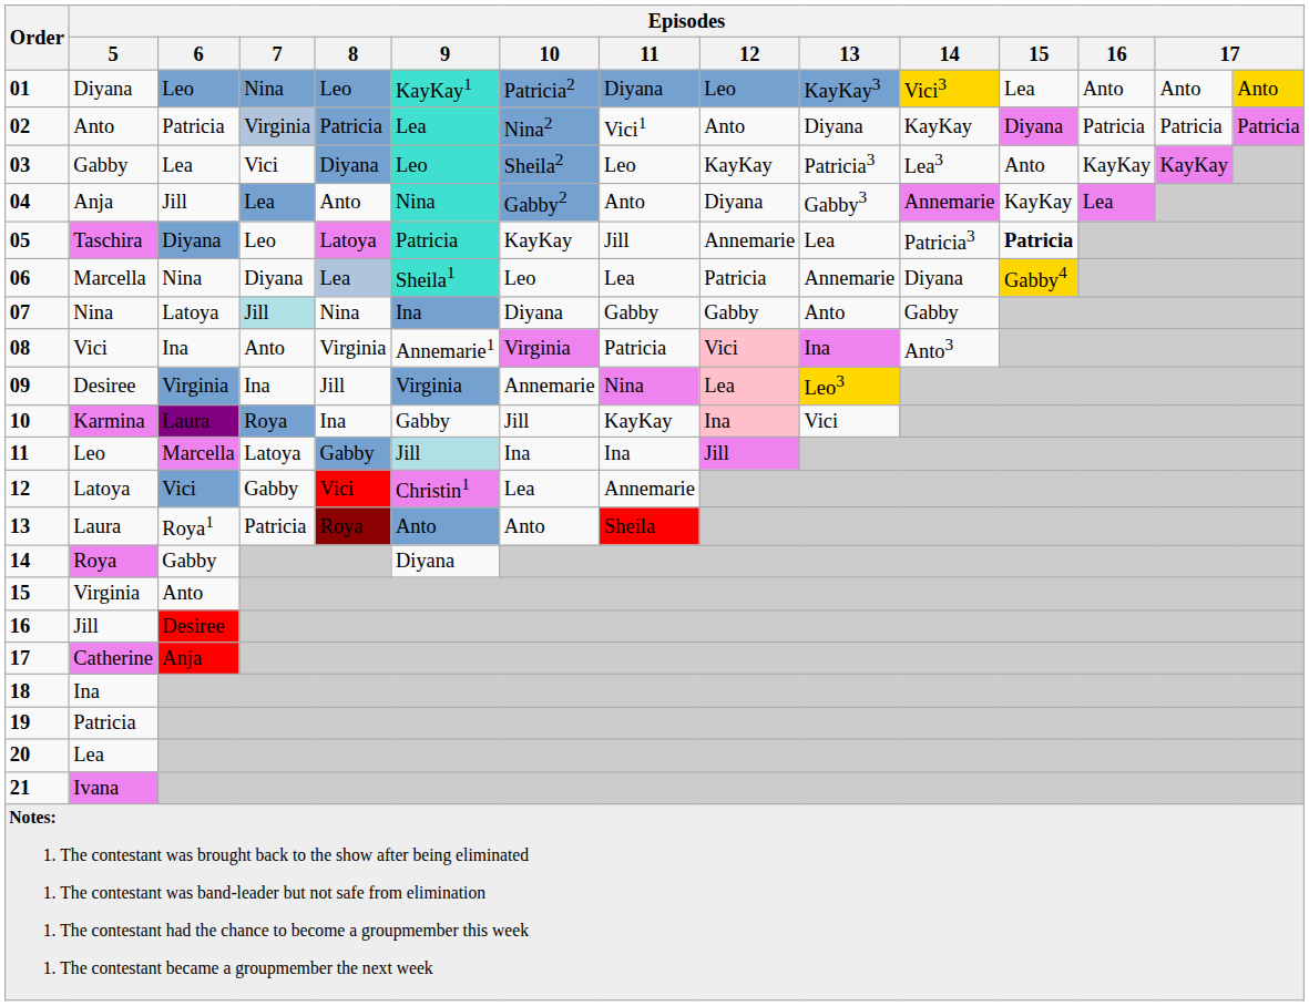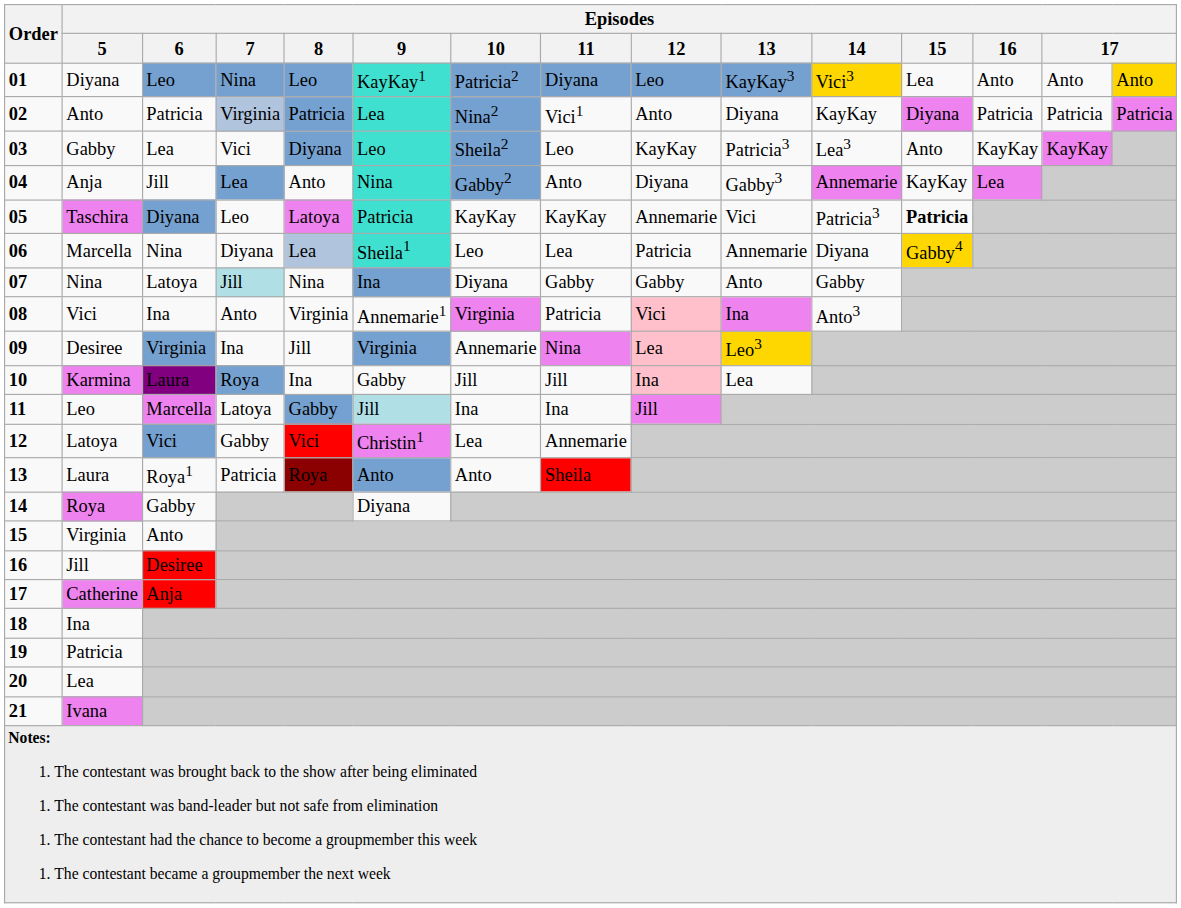Taschira | Episodes / 11: Jill -> KayKay
Taschira | Episodes / 13: Lea -> Vici
Karmina | Episodes / 11: KayKay -> Jill
Karmina | Episodes / 13: Vici -> Lea
